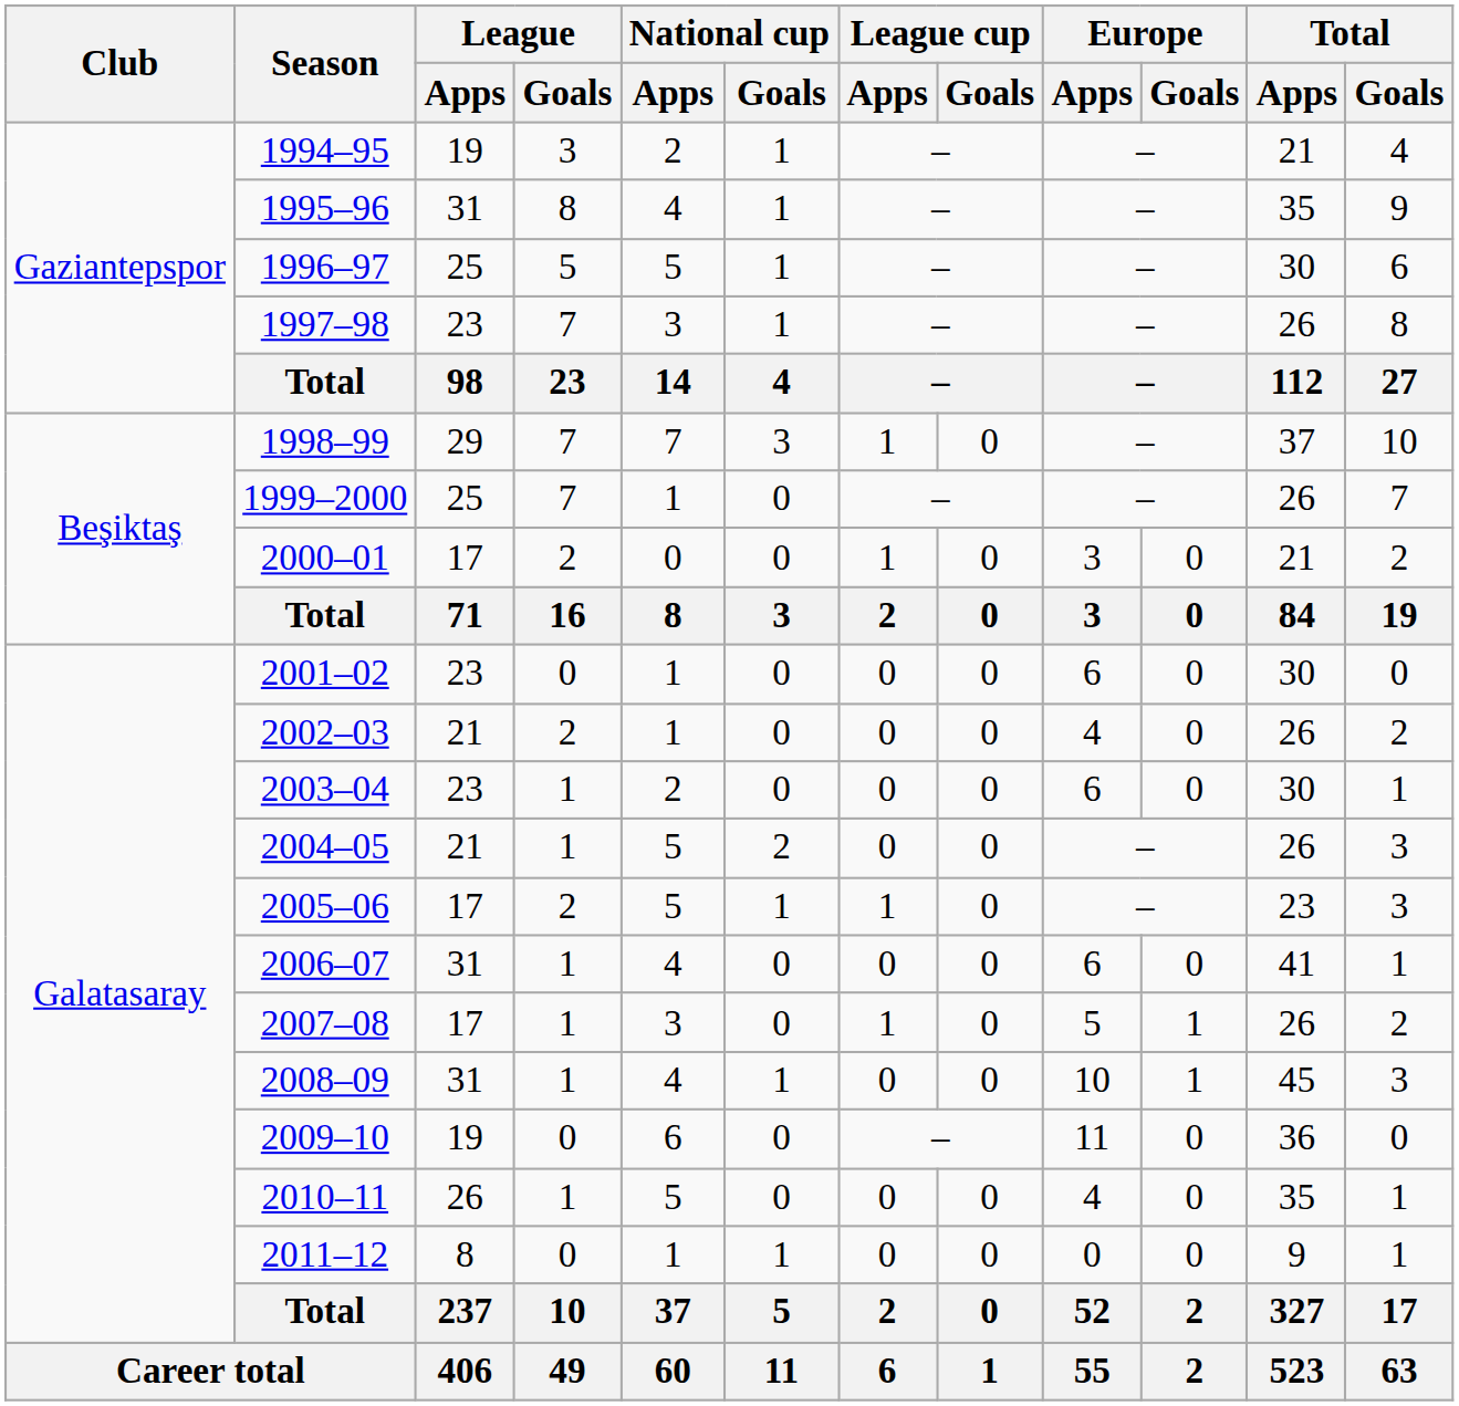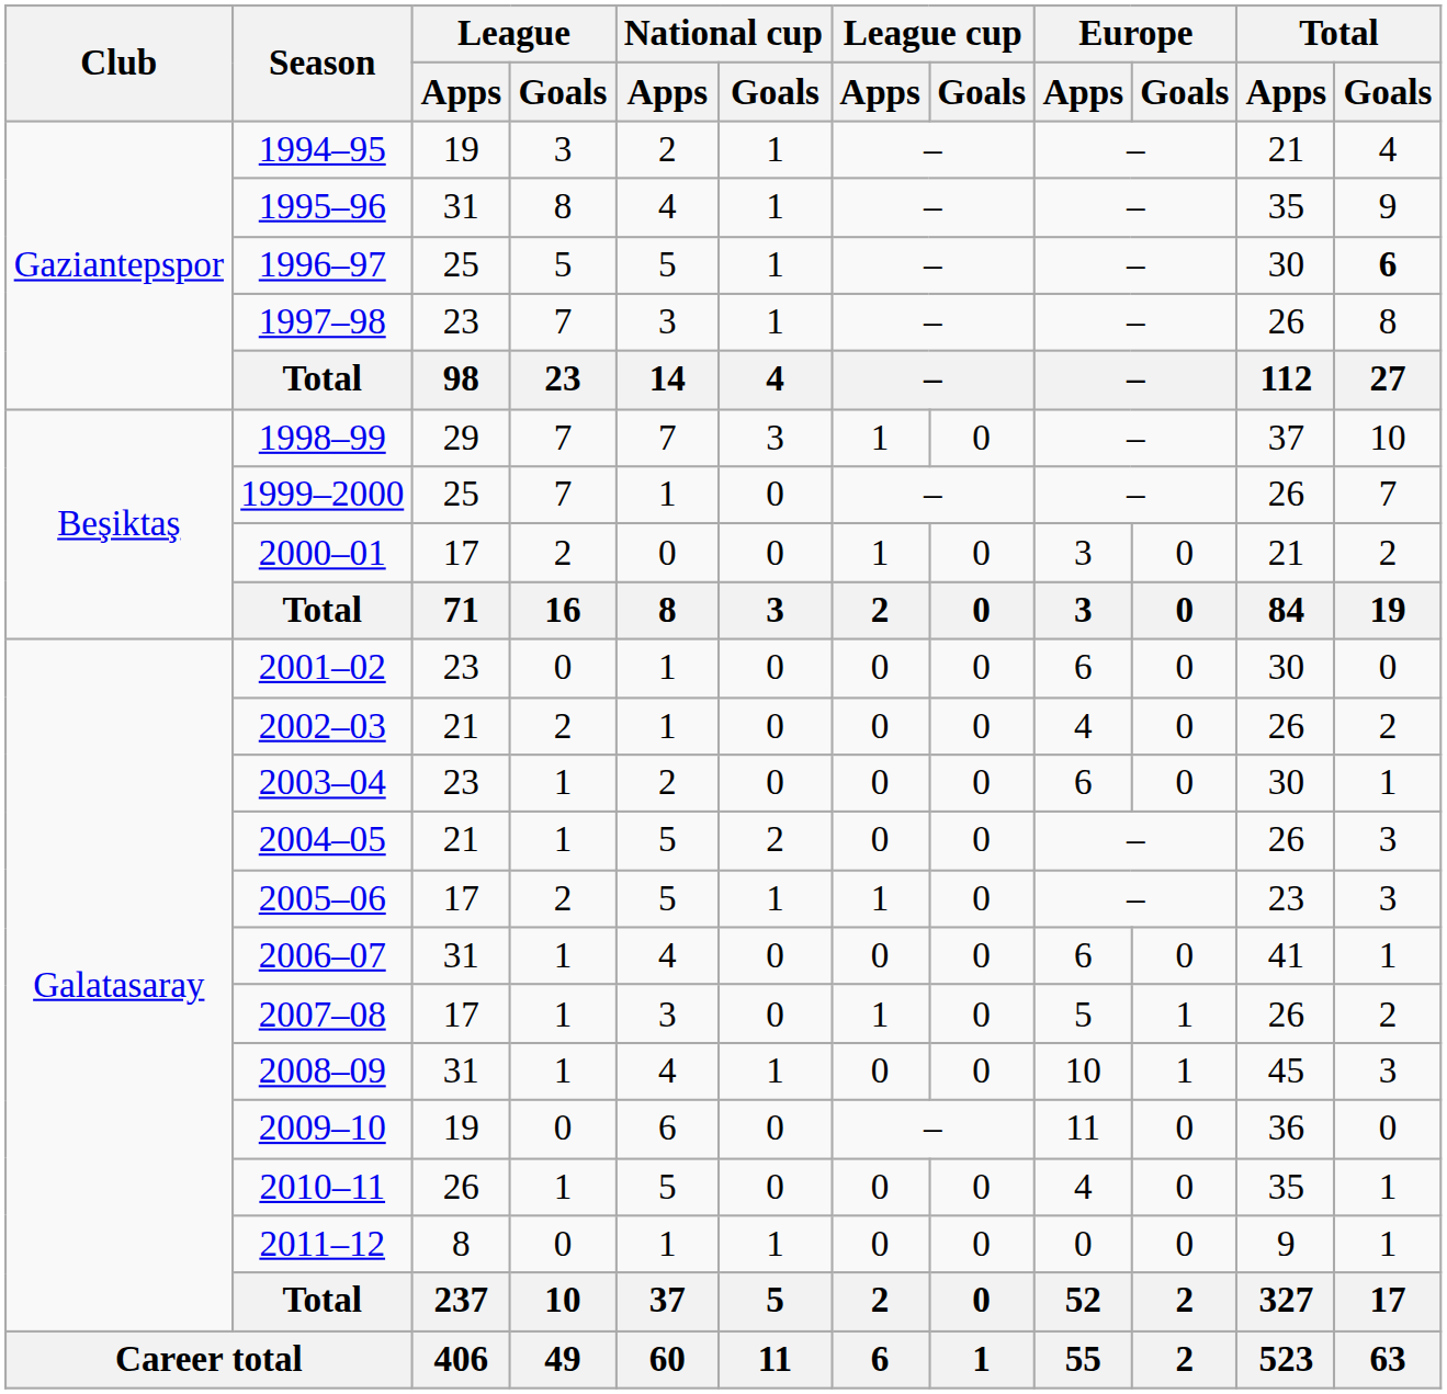1996–97 | Total / Goals: normal -> bold
